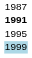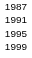1991 | column 1: bold -> normal
1999 | column 1: lightblue background -> no background
